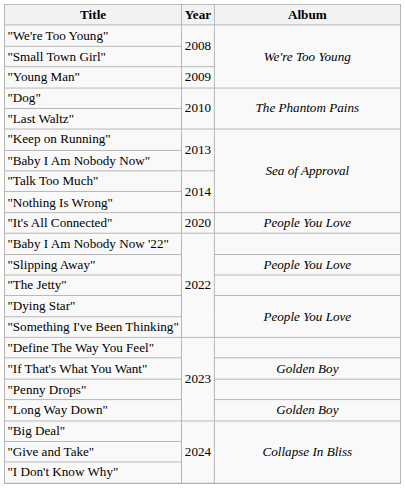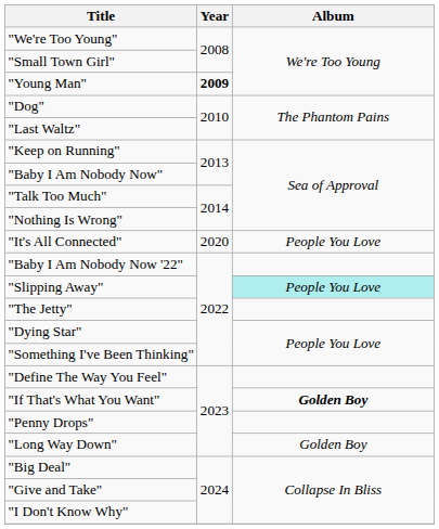"Young Man" | Year: normal -> bold
"Slipping Away" | Album: no background -> paleturquoise background
"If That's What You Want" | Album: normal -> bold
